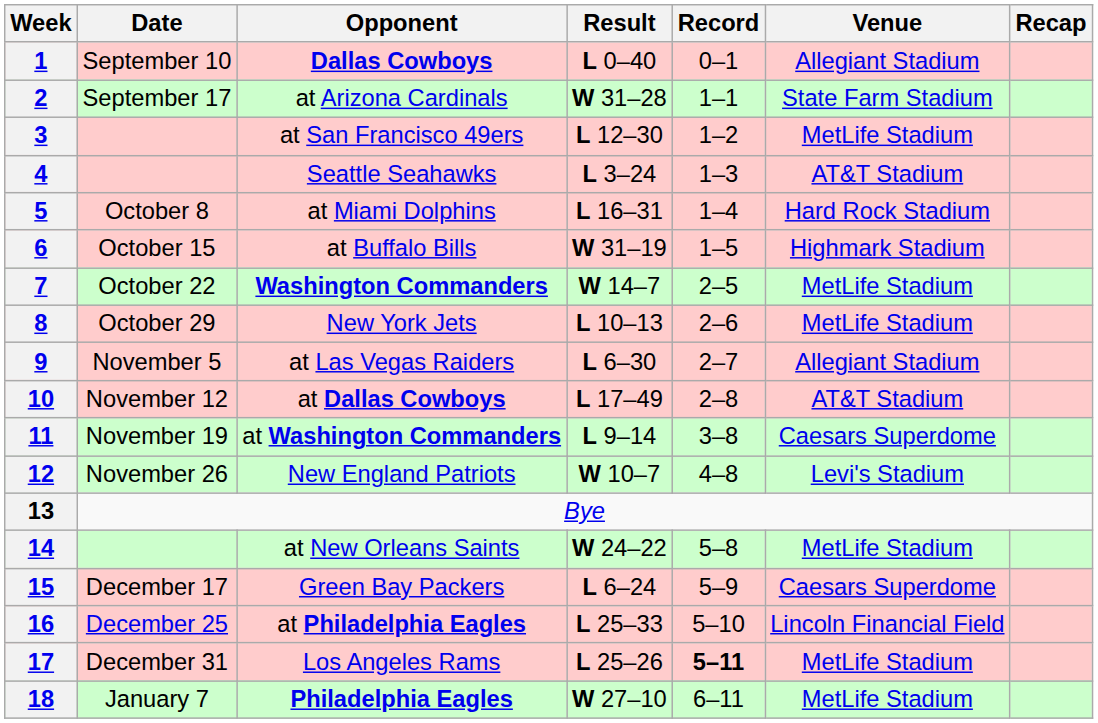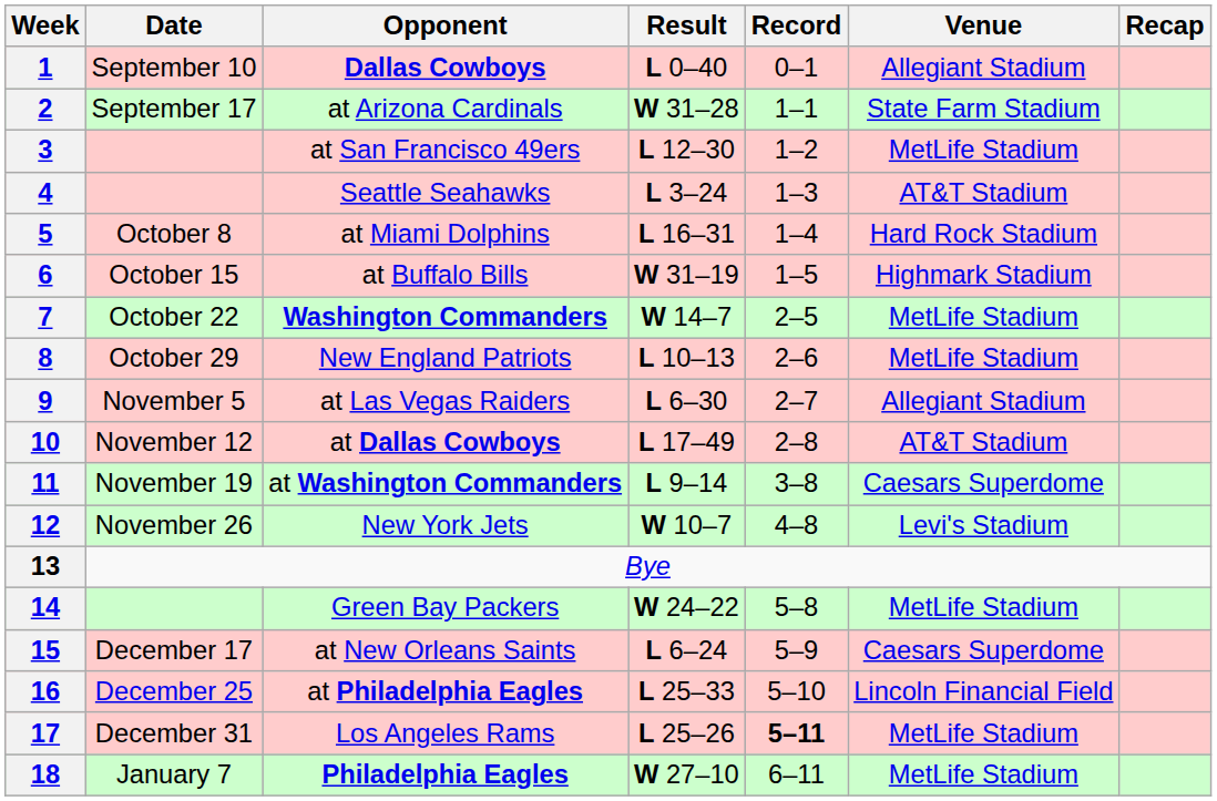8 | Opponent: New York Jets -> New England Patriots
12 | Opponent: New England Patriots -> New York Jets
14 | Opponent: at New Orleans Saints -> Green Bay Packers
15 | Opponent: Green Bay Packers -> at New Orleans Saints
